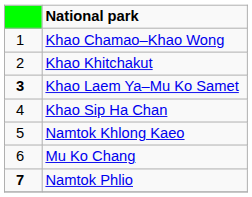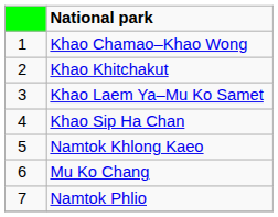Khao Laem Ya–Mu Ko Samet | column 1: bold -> normal
Namtok Phlio | column 1: bold -> normal
